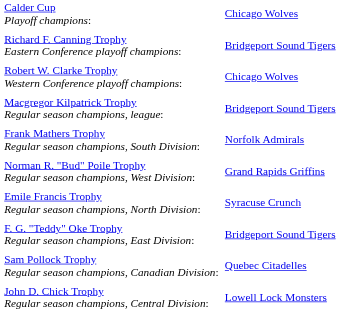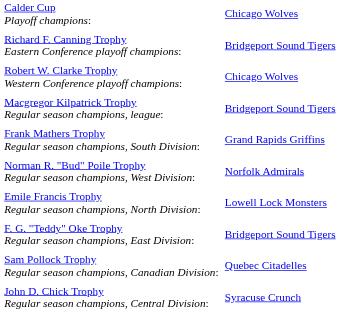row 5 | column 2: Norfolk Admirals -> Grand Rapids Griffins
row 6 | column 2: Grand Rapids Griffins -> Norfolk Admirals
row 7 | column 2: Syracuse Crunch -> Lowell Lock Monsters
row 10 | column 2: Lowell Lock Monsters -> Syracuse Crunch
